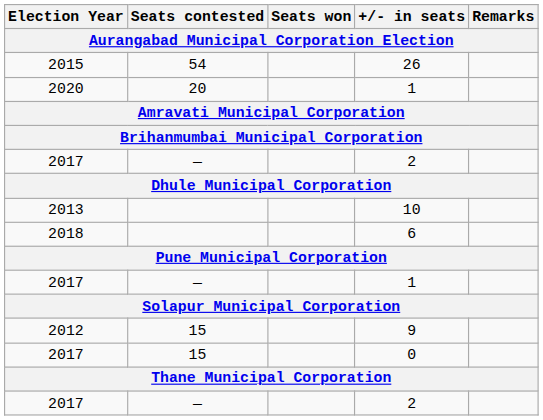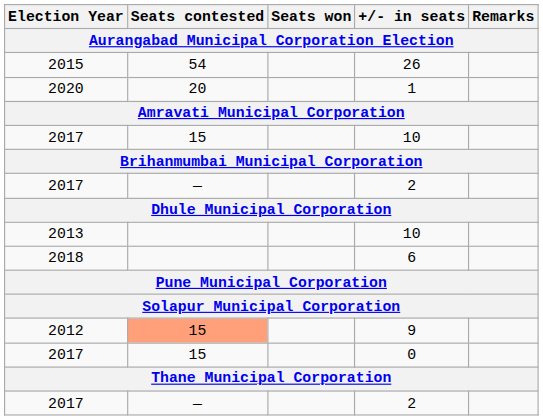+ row: 2017 | 15 | 10
- row: 2017 | — | 1
9 | Seats contested: no background -> lightsalmon background
